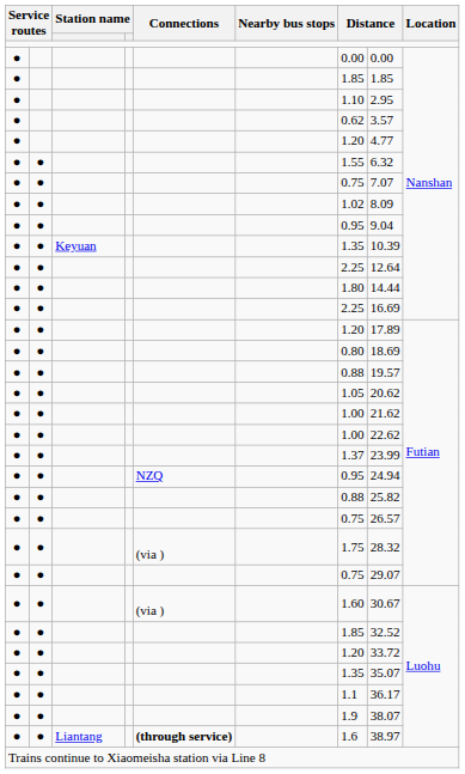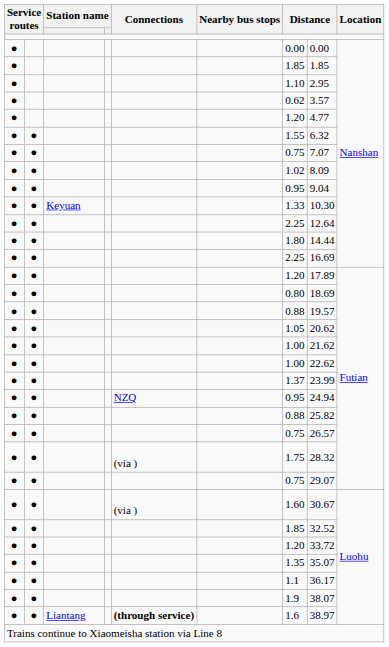Keyuan | column 7: 1.35 -> 1.33
Keyuan | column 8: 10.39 -> 10.30
